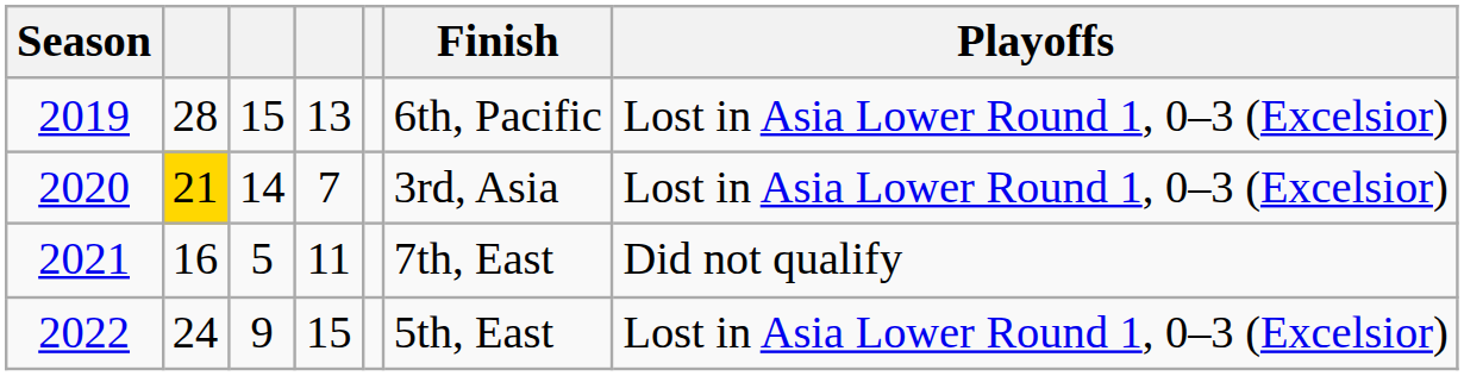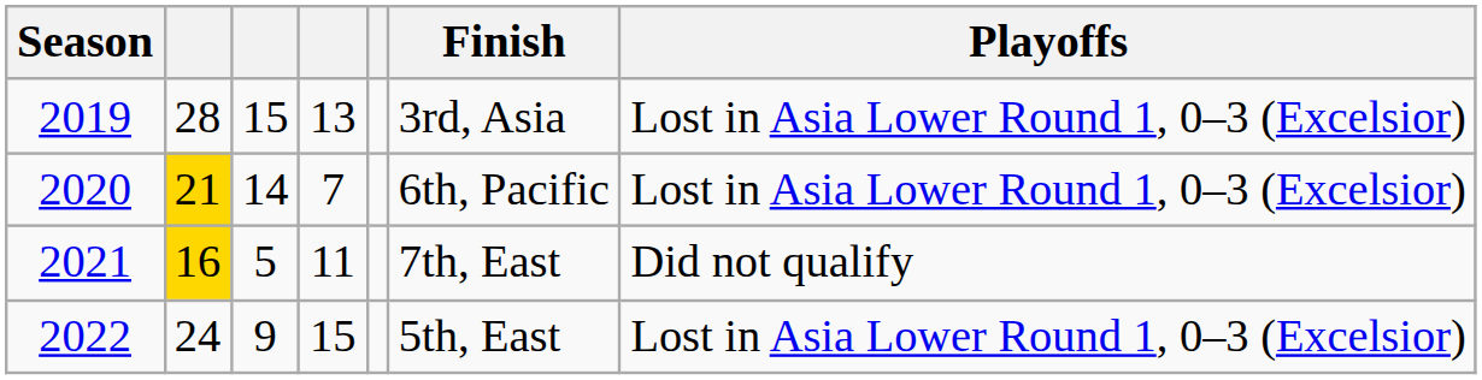2019 | Finish: 6th, Pacific -> 3rd, Asia
2020 | Finish: 3rd, Asia -> 6th, Pacific
2021 | column 2: no background -> gold background
